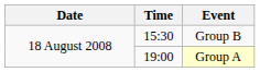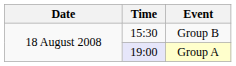Group A | Time: no background -> lavender background
